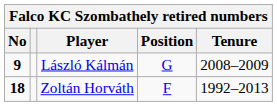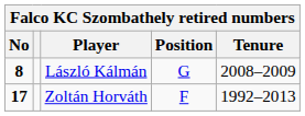László Kálmán | No: 9 -> 8
Zoltán Horváth | No: 18 -> 17
